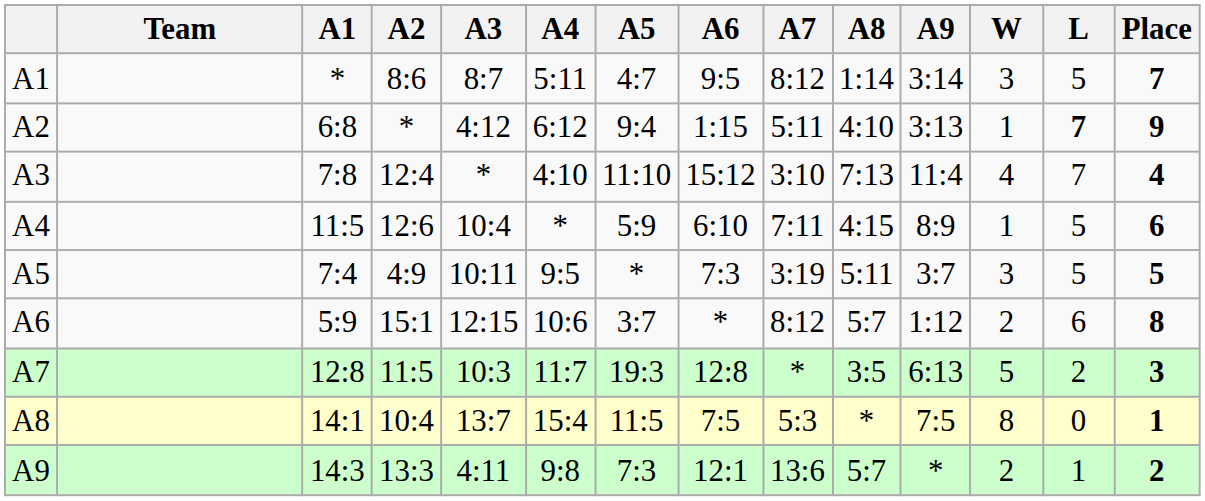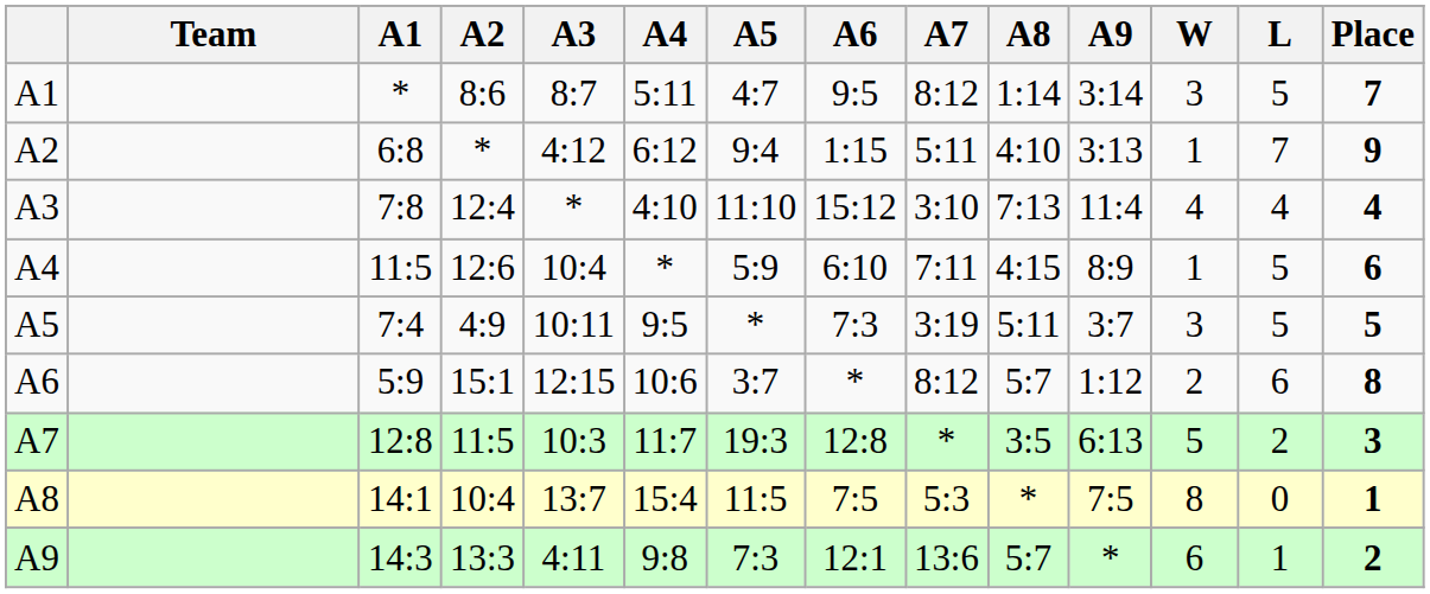row 3 | L: bold -> normal
row 4 | L: 7 -> 4
row 10 | W: 2 -> 6
